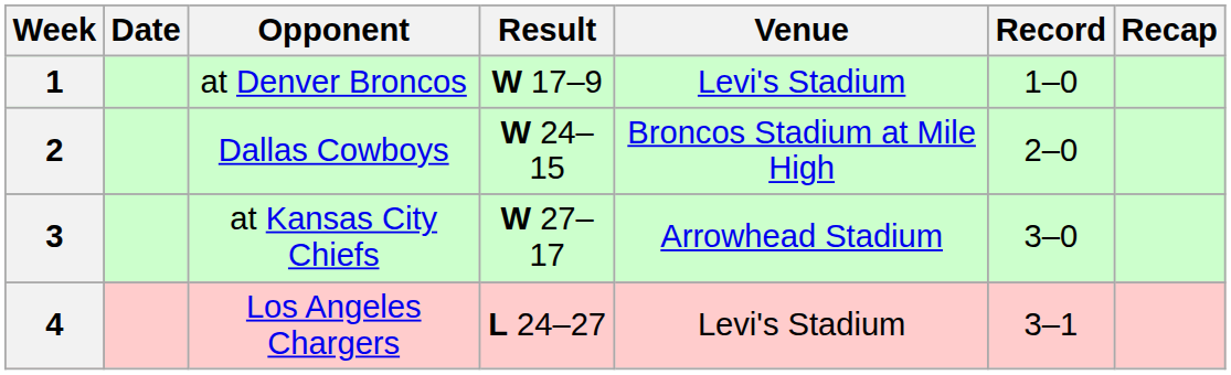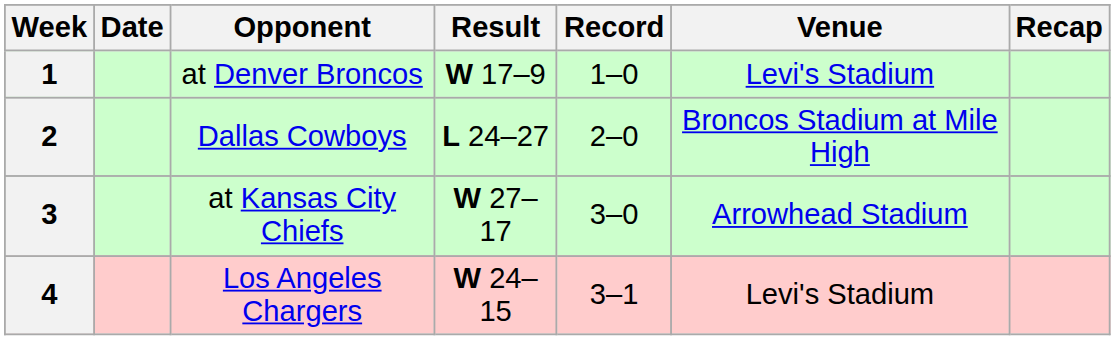columns swapped: Record <-> Venue
2 | Result: W 24–15 -> L 24–27
4 | Result: L 24–27 -> W 24–15
